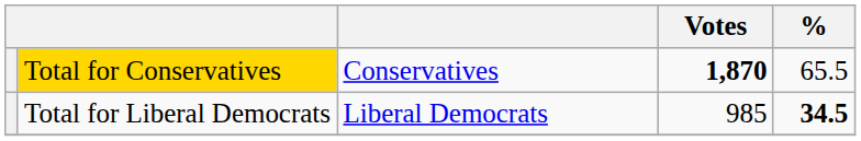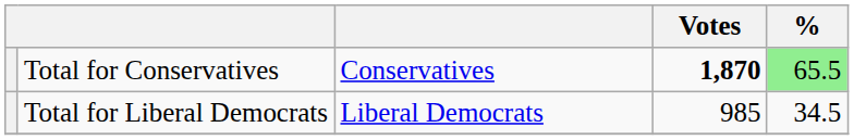row 2 | column 2: gold background -> no background
row 2 | %: no background -> lightgreen background
row 3 | %: bold -> normal
